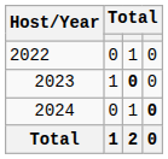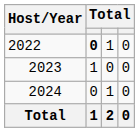2022 | column 2: normal -> bold
2023 | column 3: bold -> normal
2024 | column 4: bold -> normal
